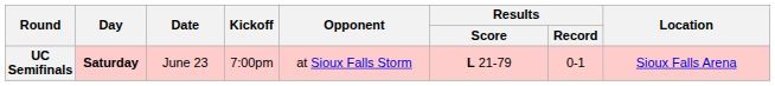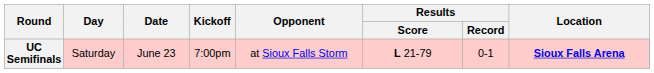UC Semifinals | Day: bold -> normal
UC Semifinals | Location: normal -> bold
